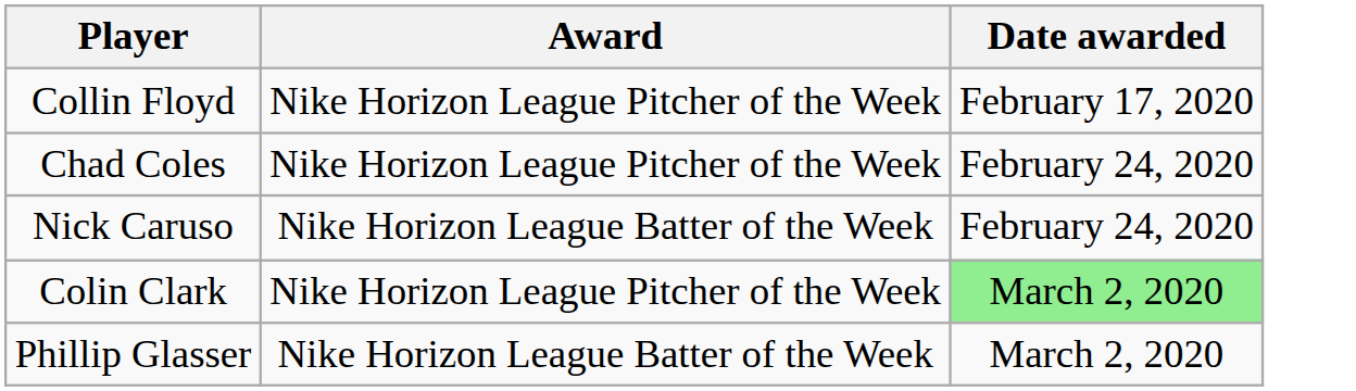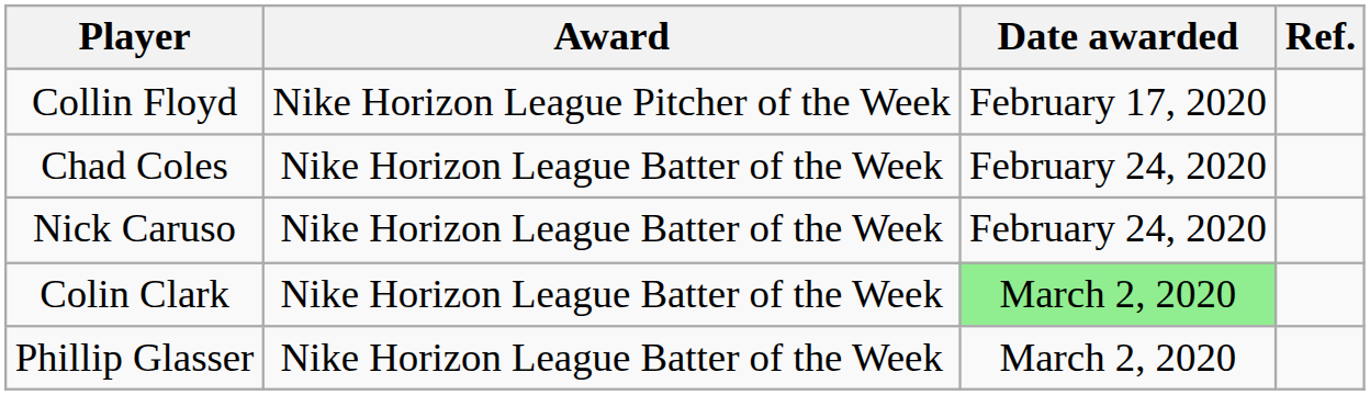+ column: Ref.
Chad Coles | Award: Nike Horizon League Pitcher of the Week -> Nike Horizon League Batter of the Week
Colin Clark | Award: Nike Horizon League Pitcher of the Week -> Nike Horizon League Batter of the Week
